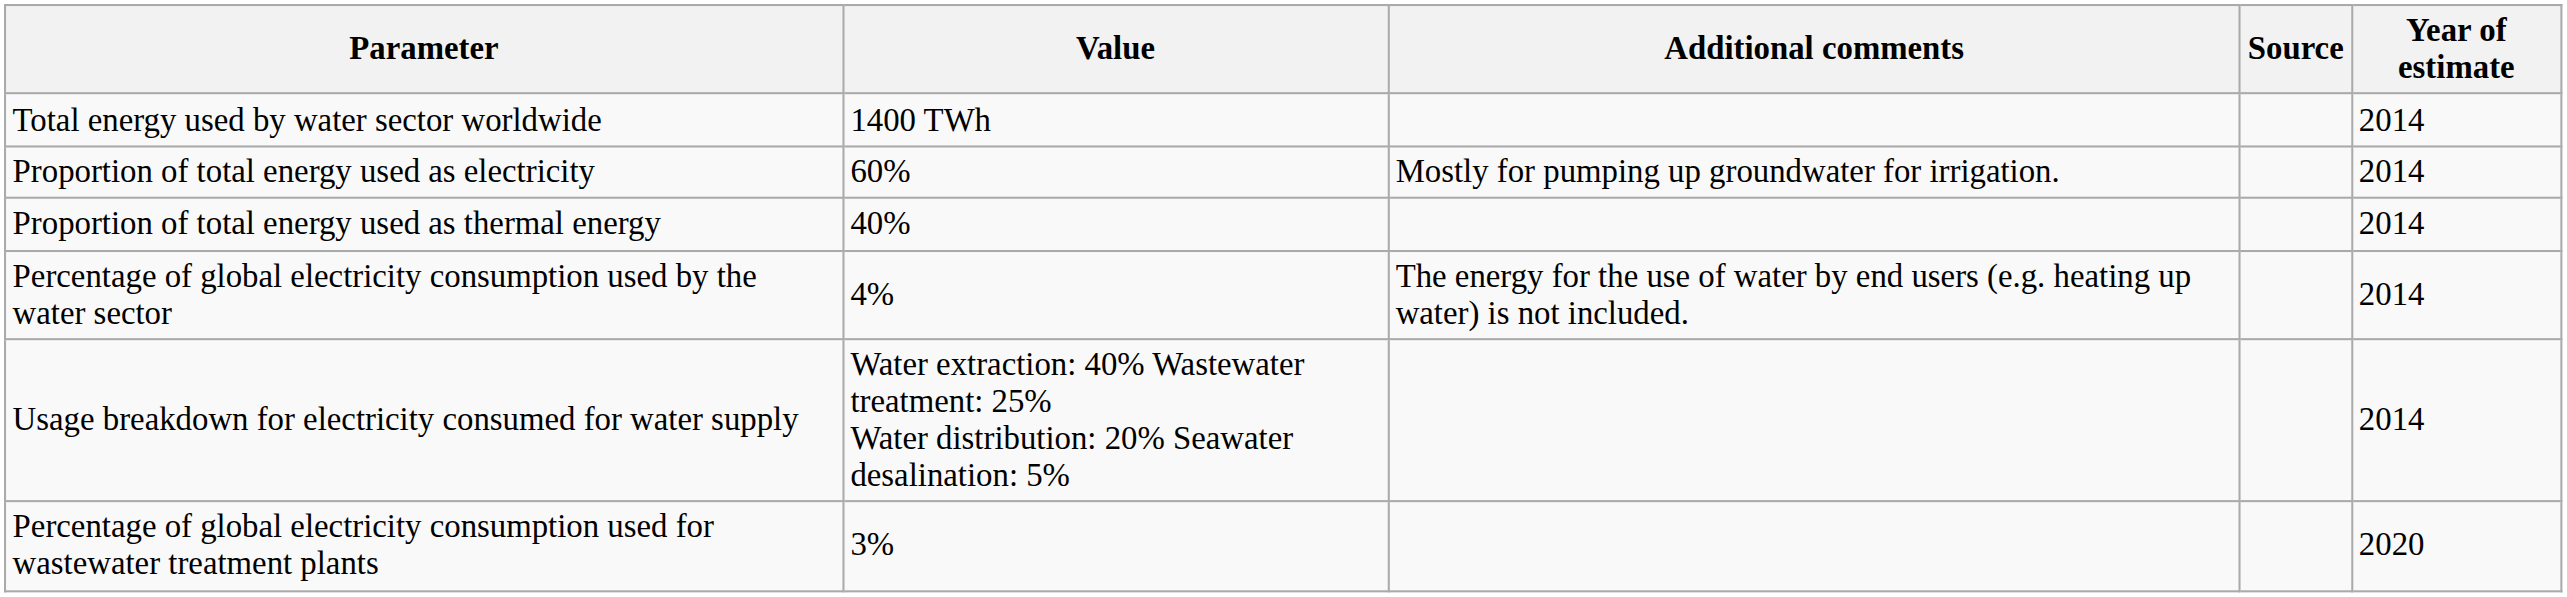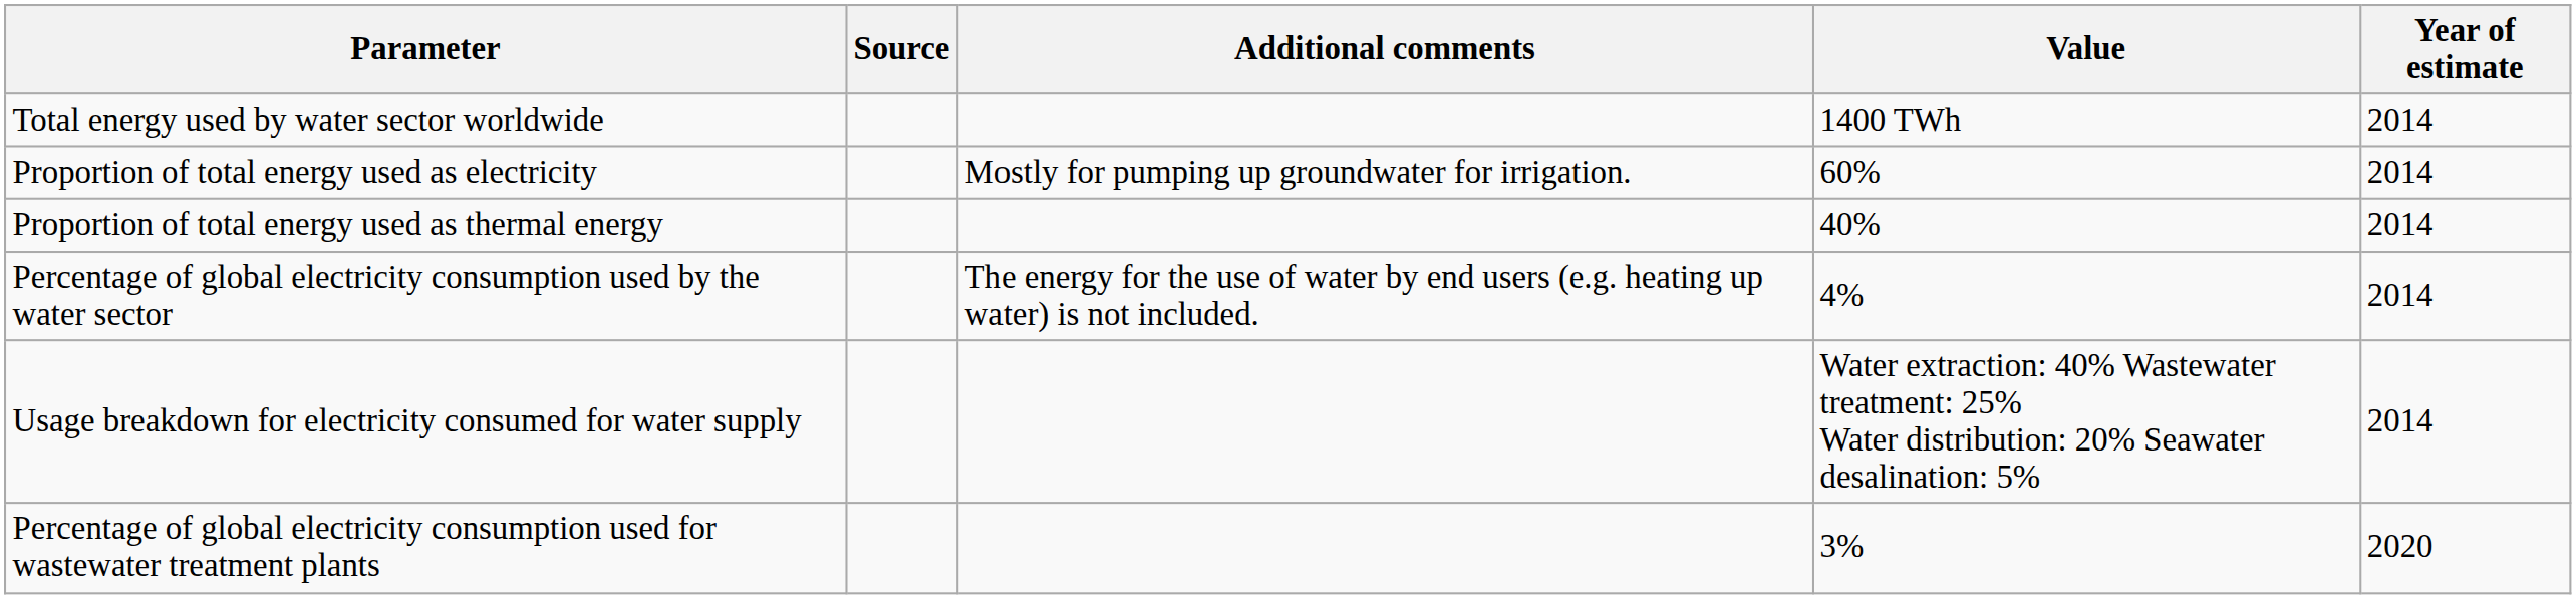columns swapped: Value <-> Source
